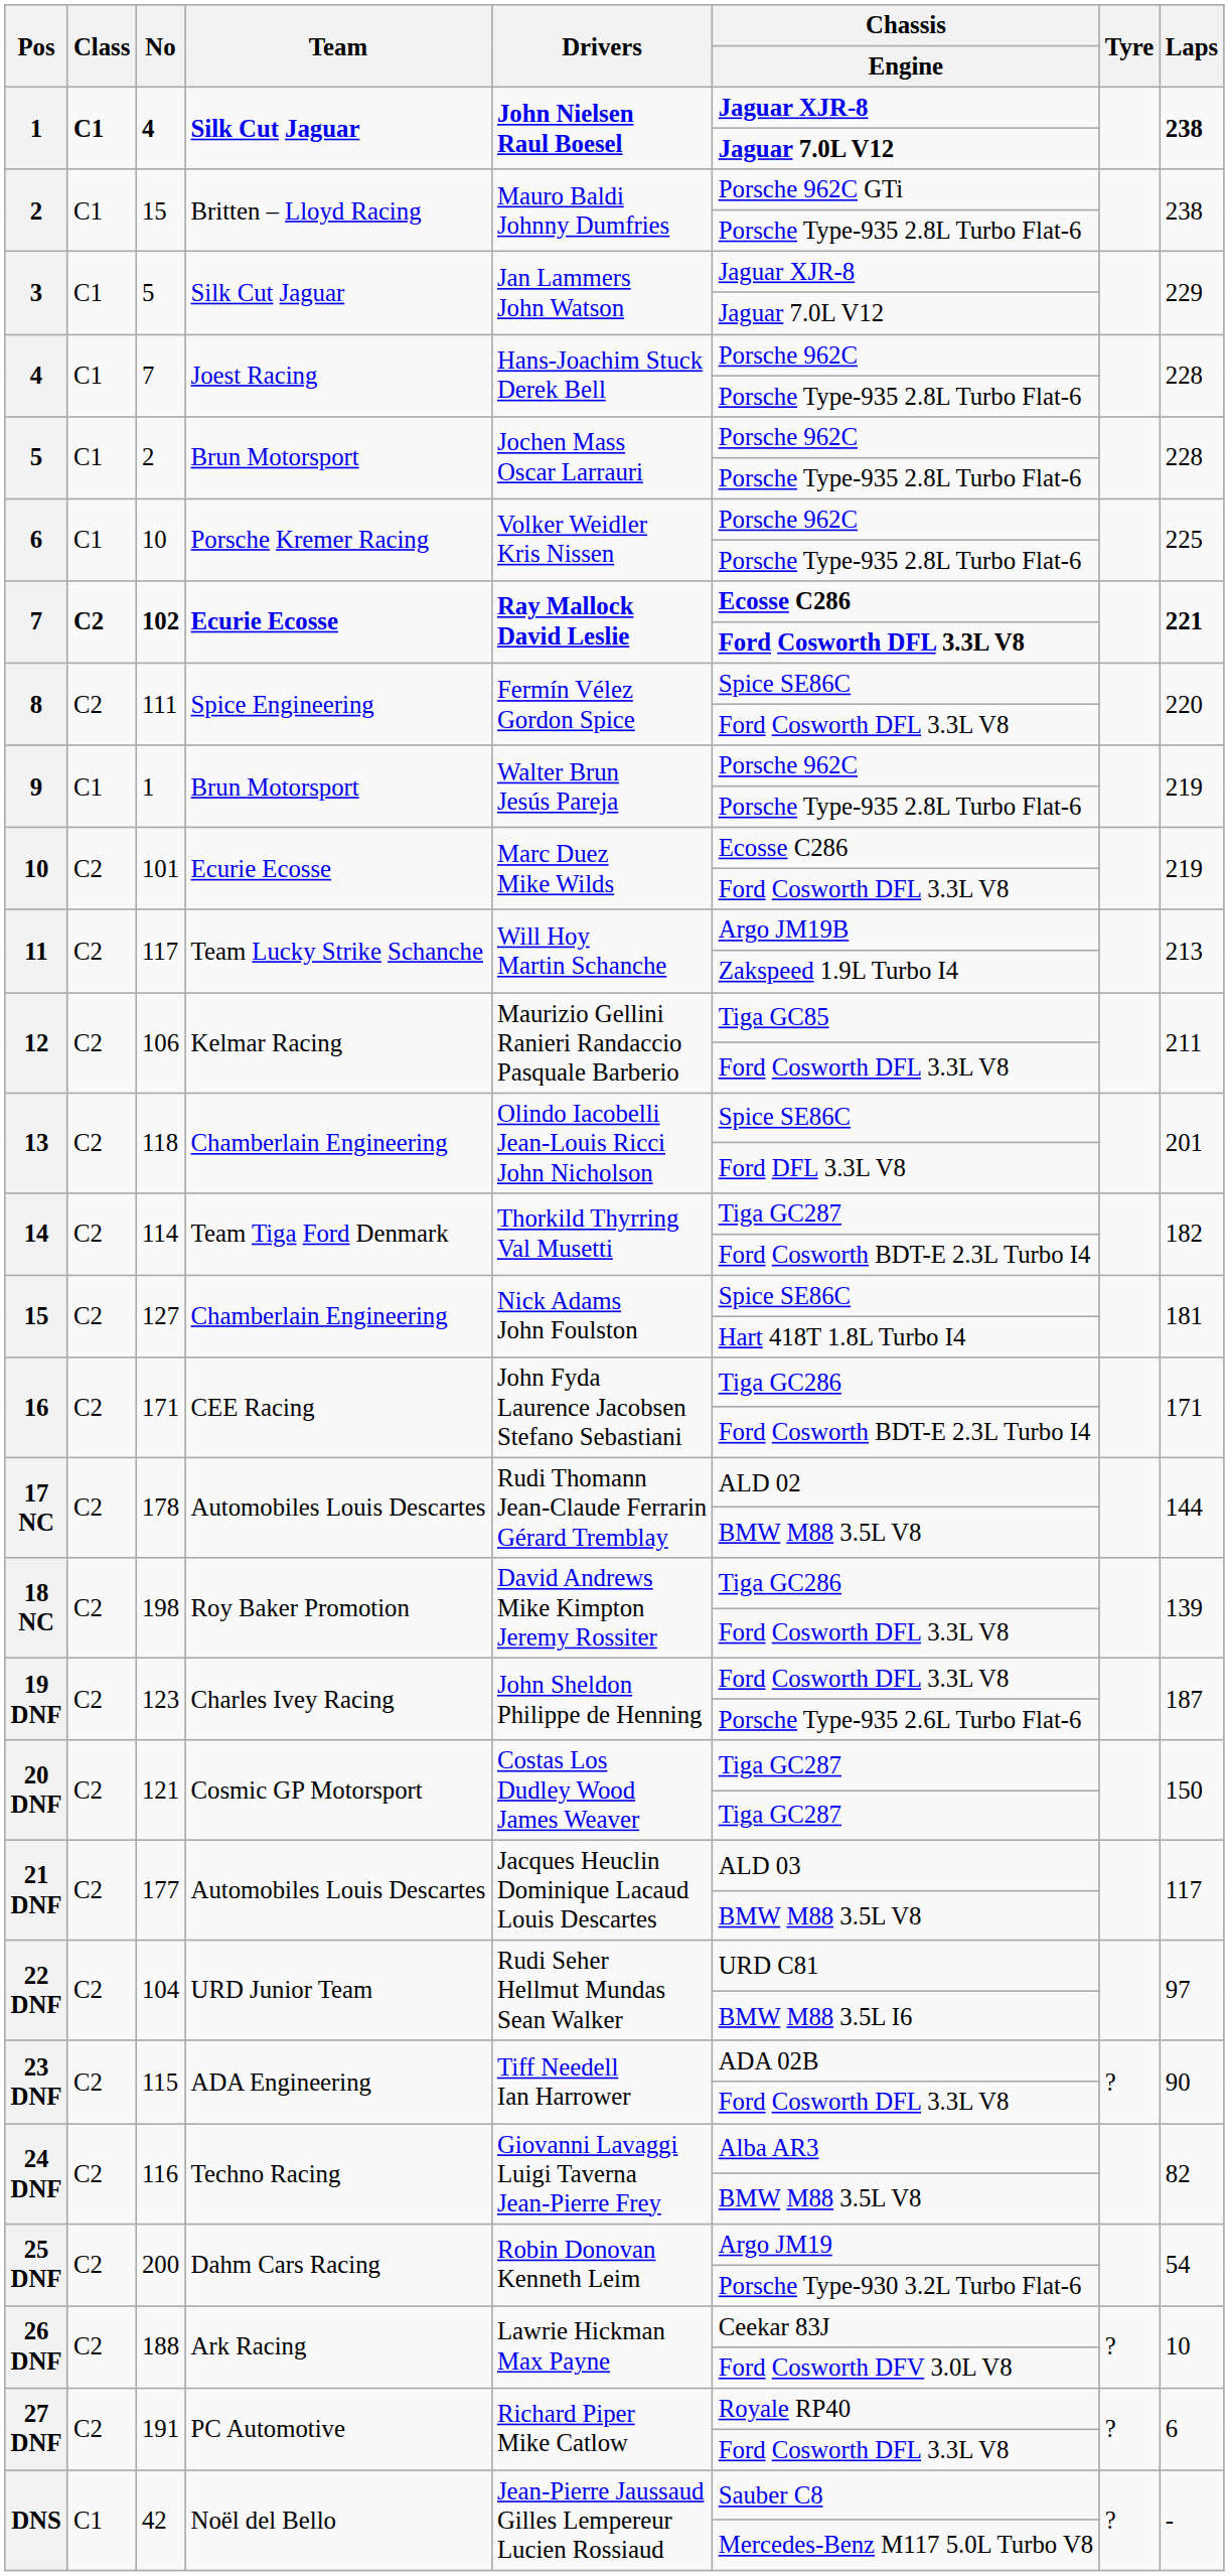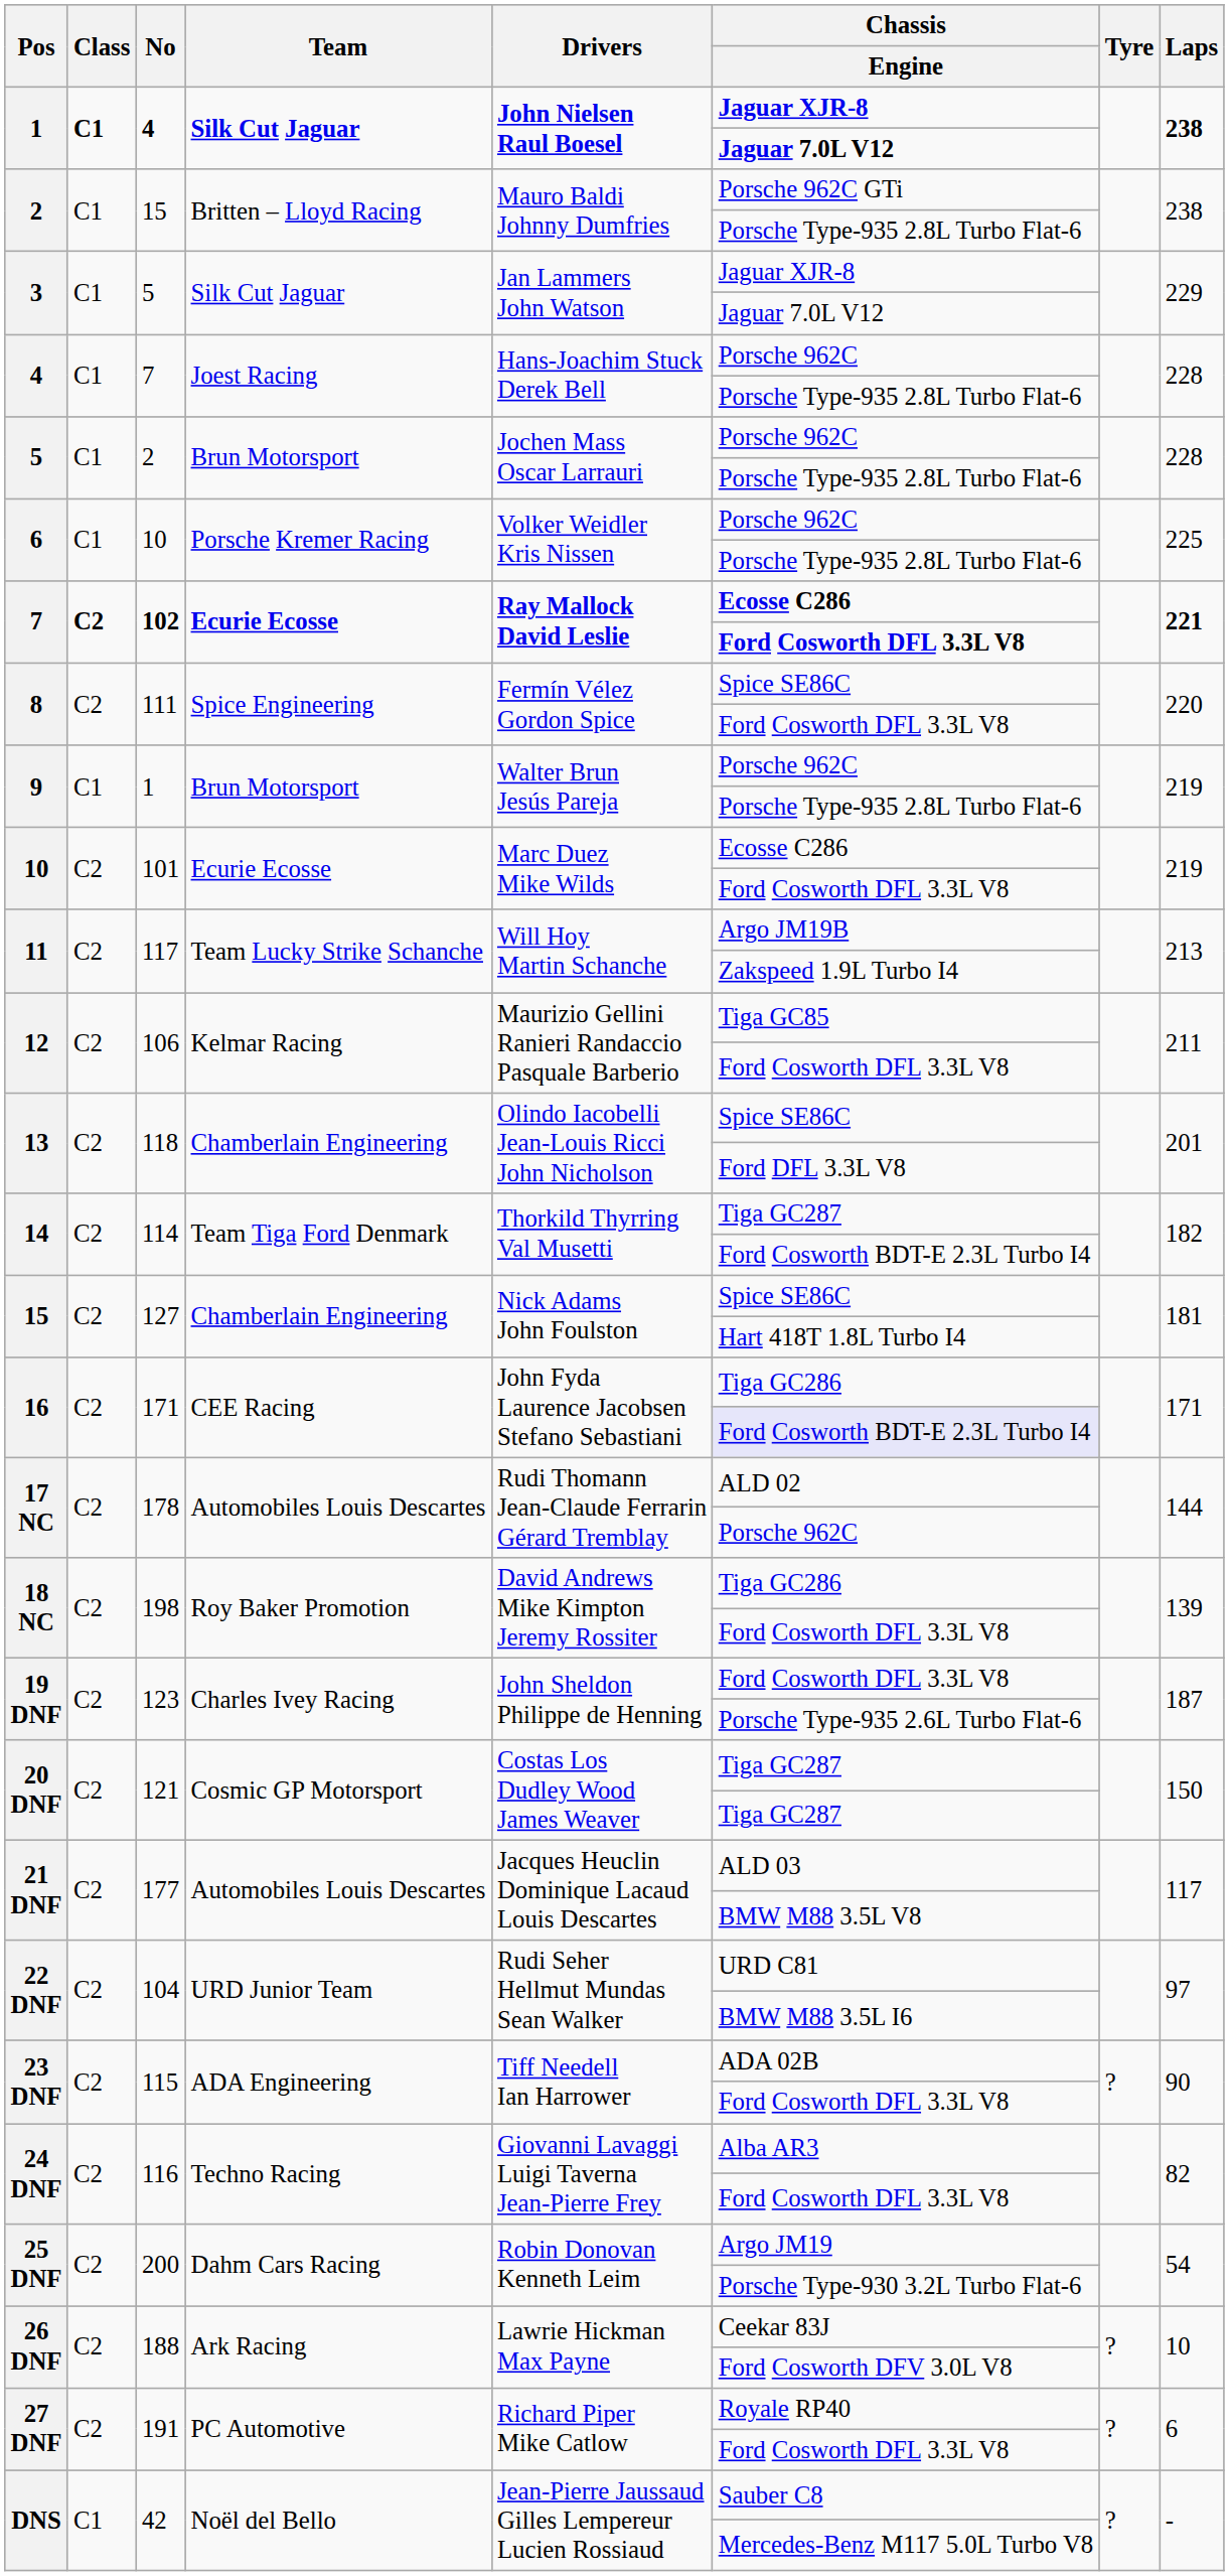row 34 | Chassis / Engine: no background -> lavender background
row 36 | Chassis / Engine: BMW M88 3.5L V8 -> Porsche 962C
row 50 | Chassis / Engine: BMW M88 3.5L V8 -> Ford Cosworth DFL 3.3L V8
